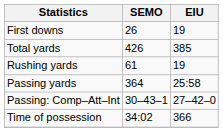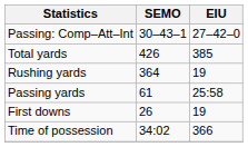rows swapped: First downs <-> Passing: Comp–Att–Int
Rushing yards | SEMO: 61 -> 364
Passing yards | SEMO: 364 -> 61
